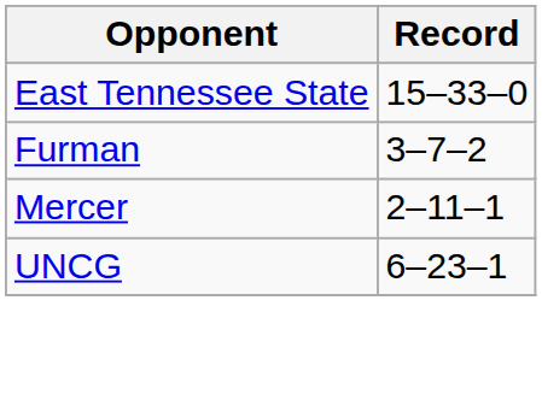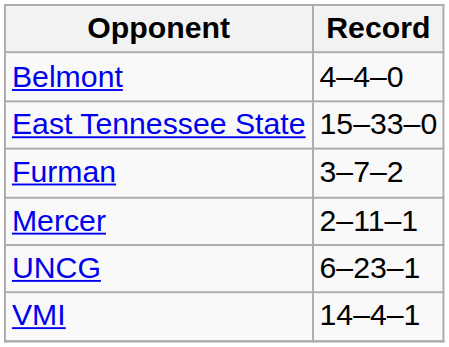+ row: Belmont | 4–4–0
+ row: VMI | 14–4–1
